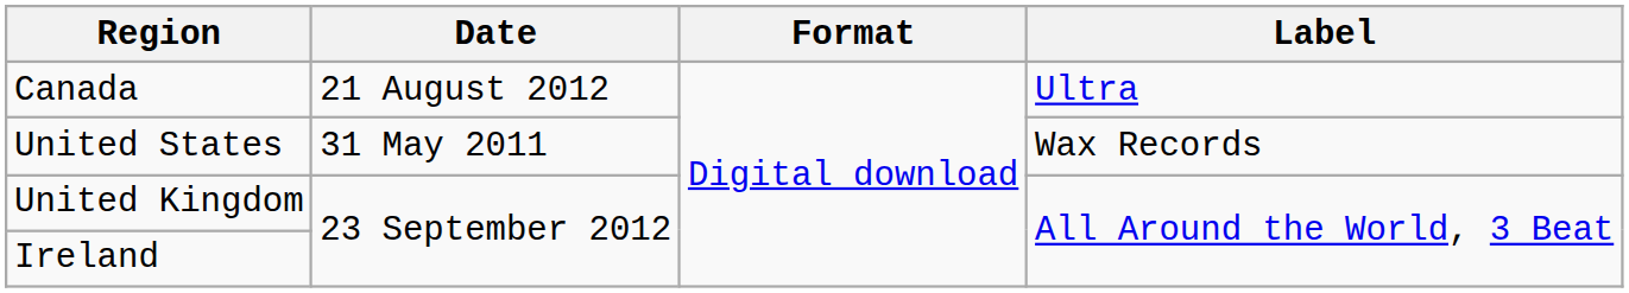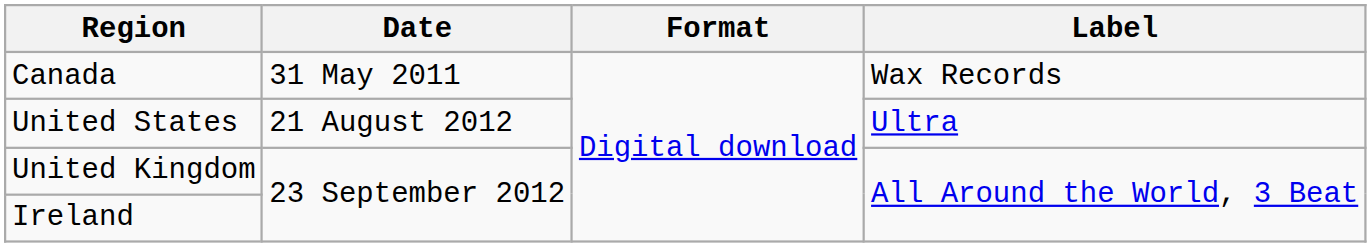Canada | Date: 21 August 2012 -> 31 May 2011
Canada | Label: Ultra -> Wax Records
United States | Date: 31 May 2011 -> 21 August 2012
United States | Label: Wax Records -> Ultra
